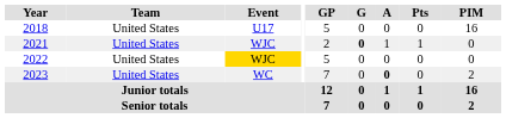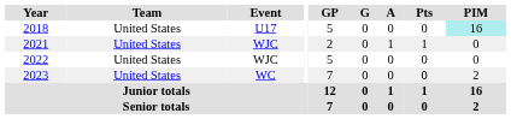2018 | PIM: no background -> paleturquoise background
2021 | G: bold -> normal
2022 | Event: gold background -> no background
2023 | A: bold -> normal
